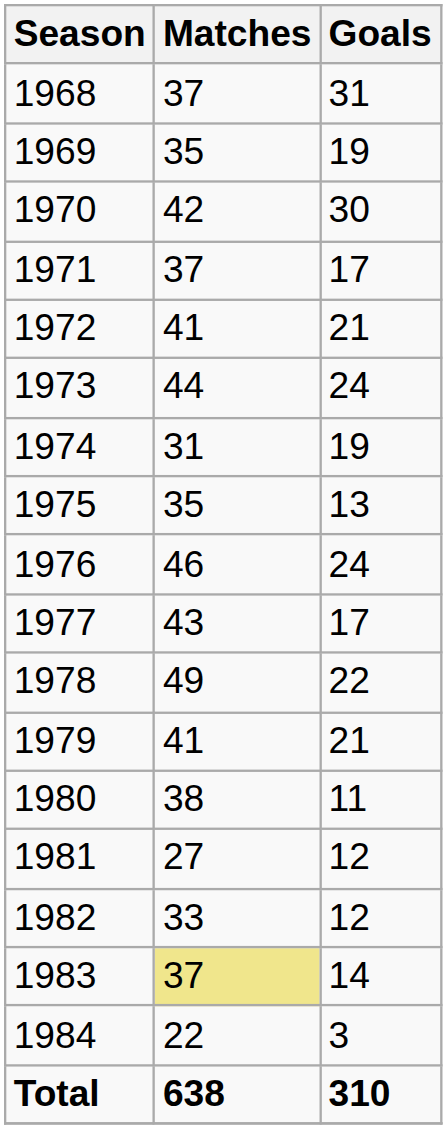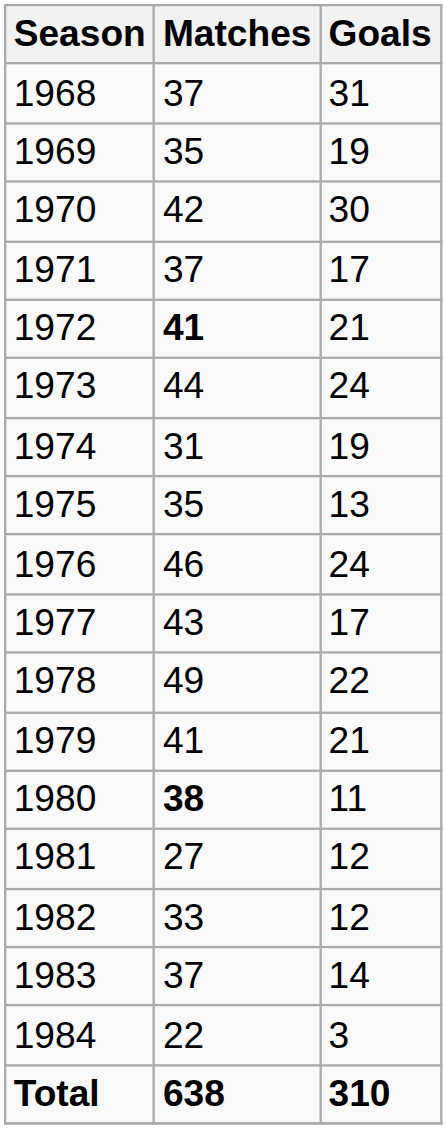1972 | Matches: normal -> bold
1980 | Matches: normal -> bold
1983 | Matches: khaki background -> no background
